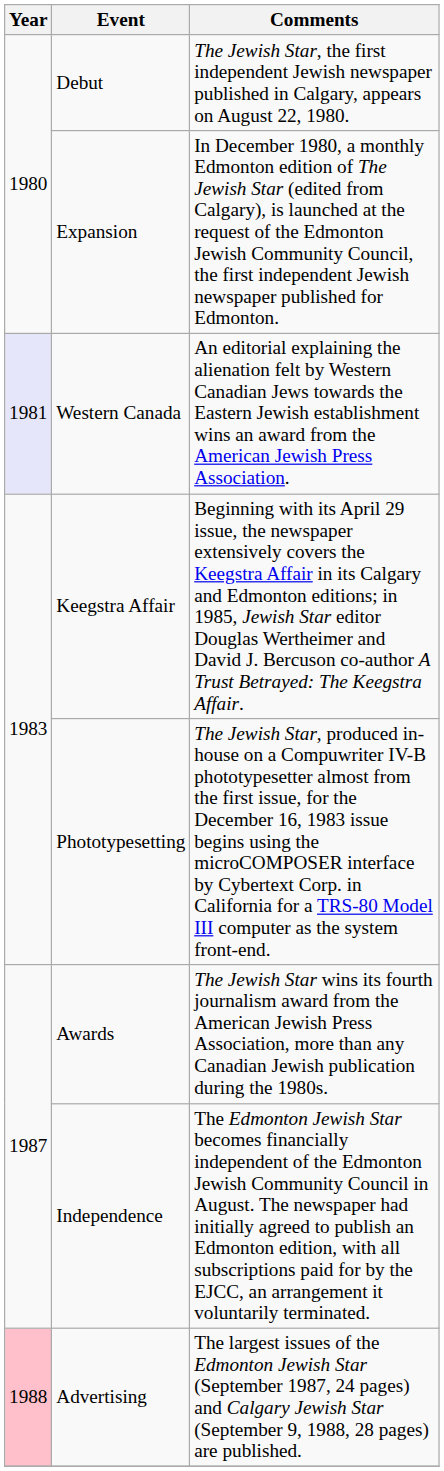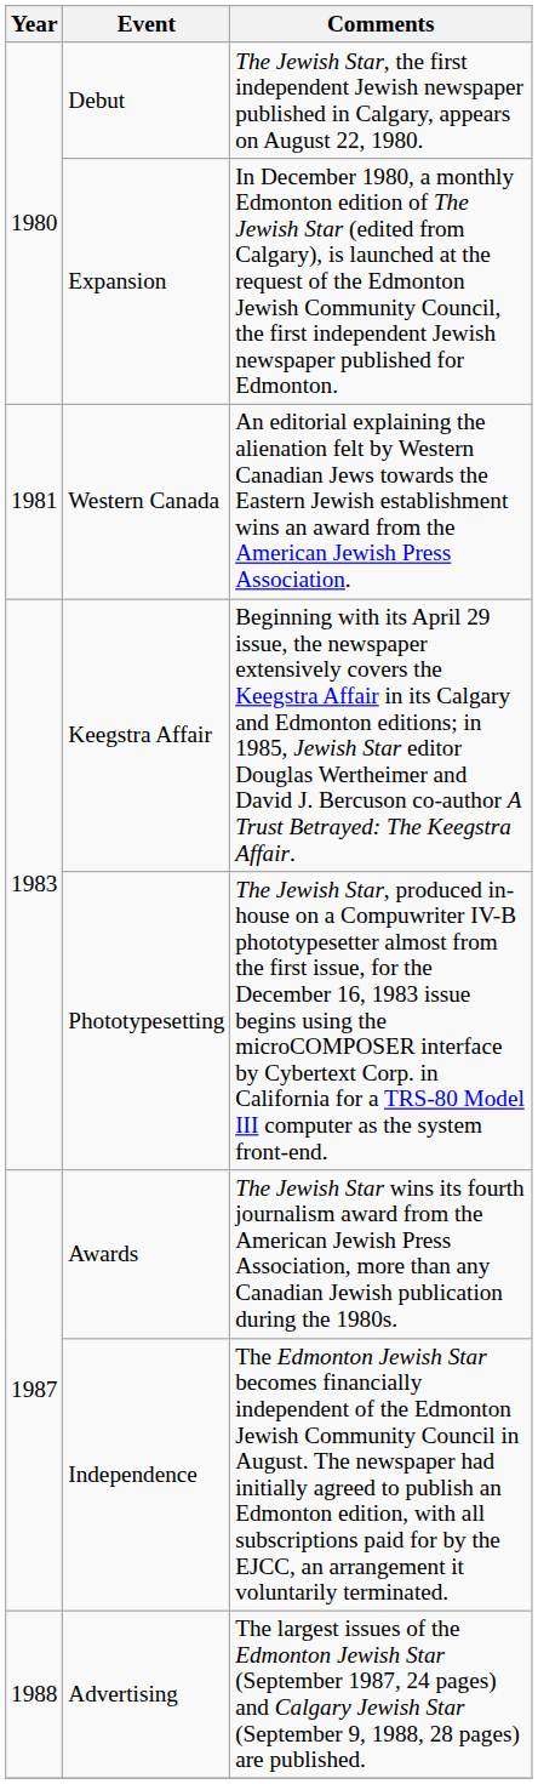Western Canada | Year: lavender background -> no background
Advertising | Year: pink background -> no background
